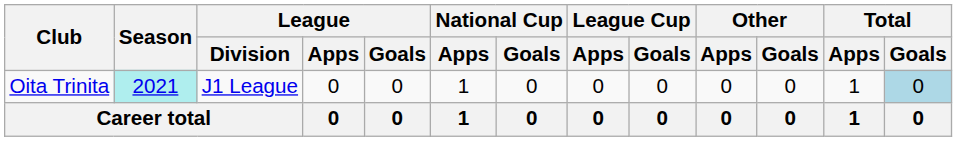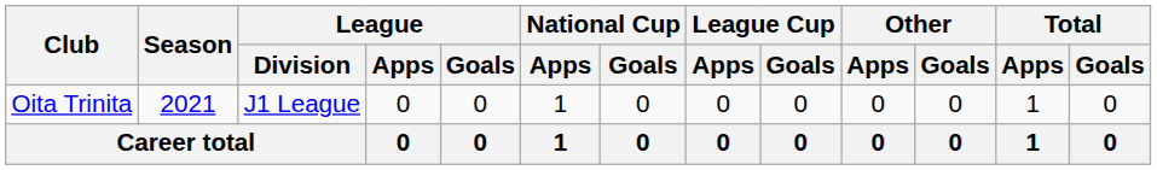Oita Trinita | Season: paleturquoise background -> no background
Oita Trinita | Total / Goals: lightblue background -> no background
